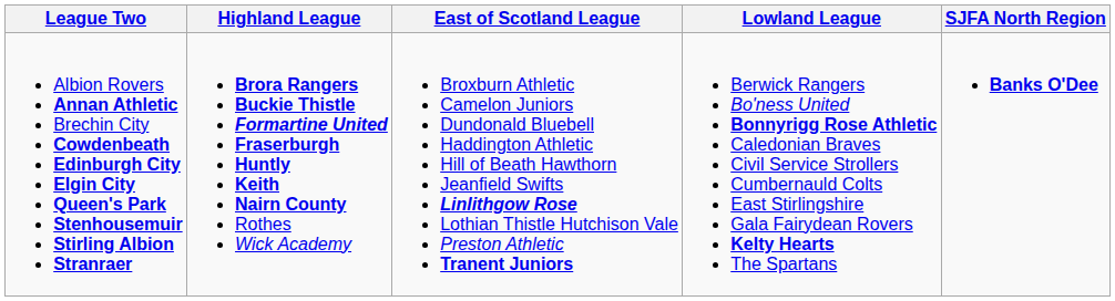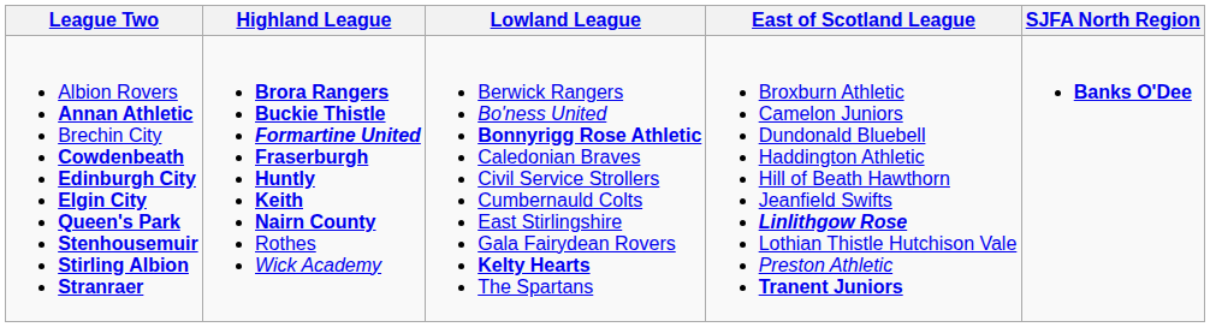columns swapped: Lowland League <-> East of Scotland League
